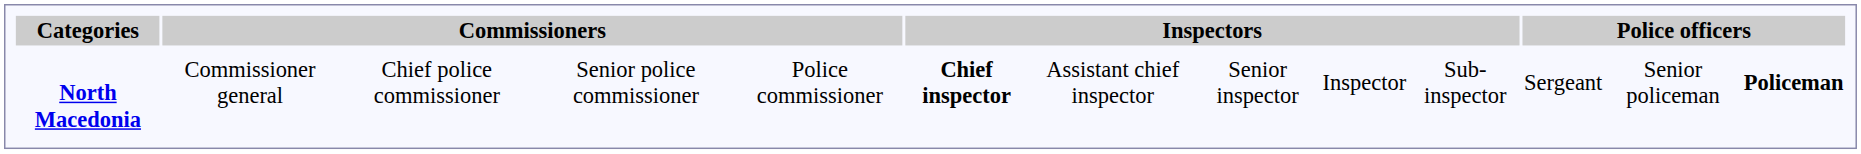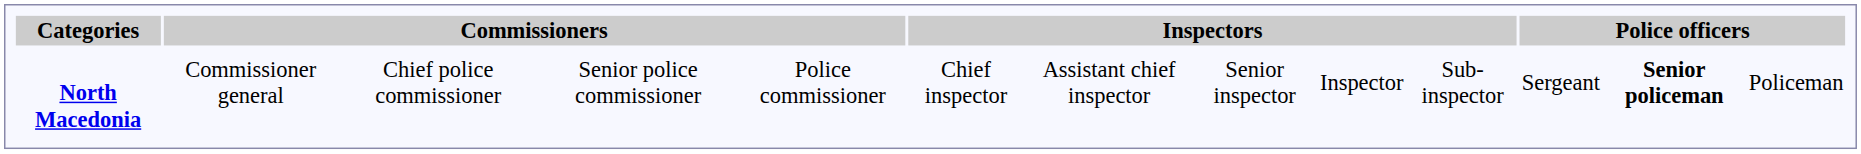Commissioner general | column 6: bold -> normal
Commissioner general | column 12: normal -> bold
Commissioner general | column 13: bold -> normal
